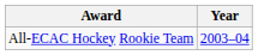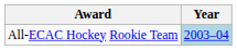row 2 | Year: no background -> lightblue background
